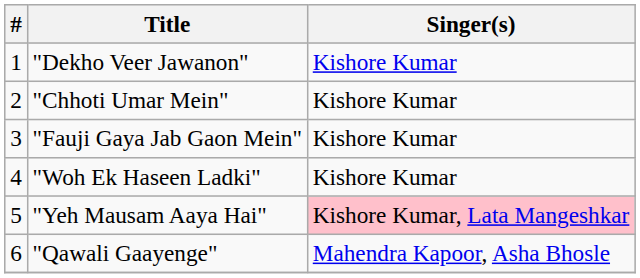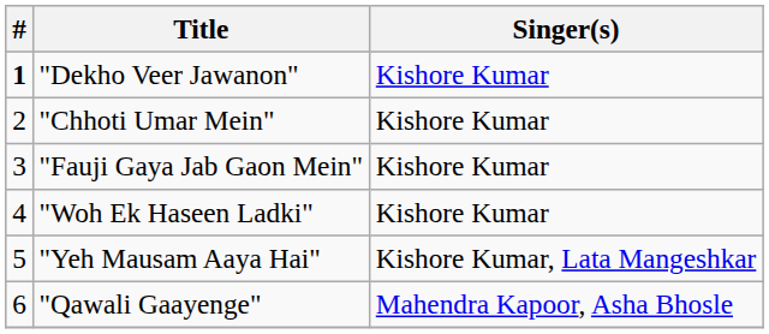"Dekho Veer Jawanon" | #: normal -> bold
"Yeh Mausam Aaya Hai" | Singer(s): pink background -> no background
